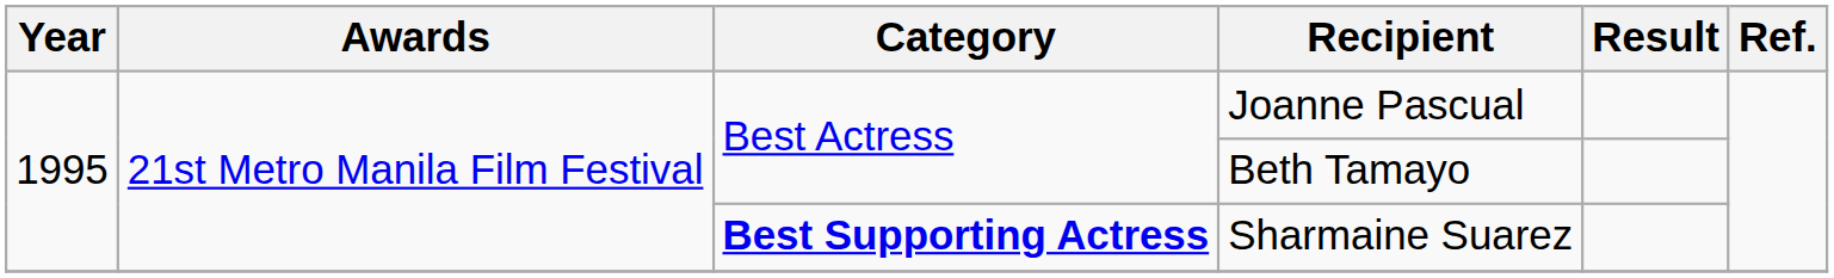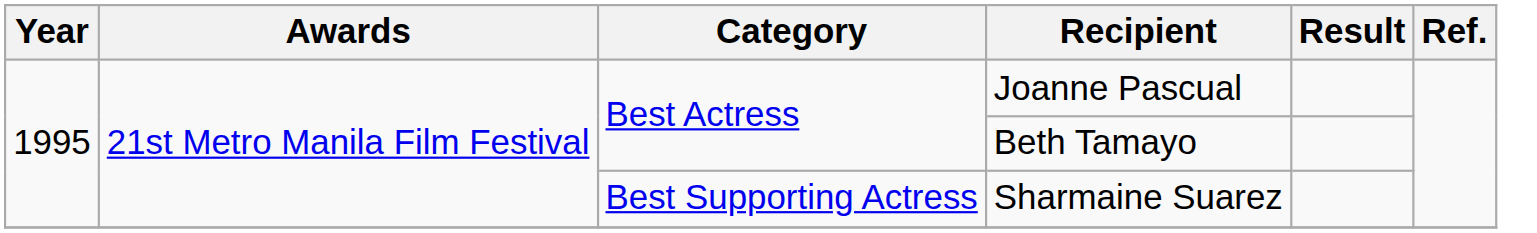Sharmaine Suarez | Category: bold -> normal
